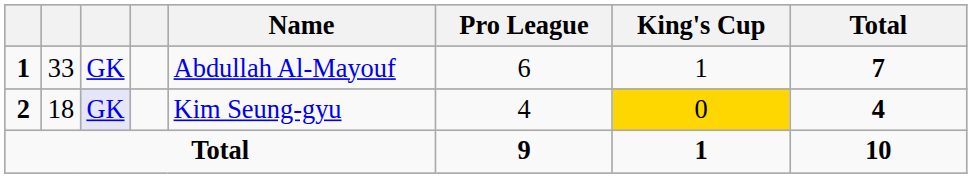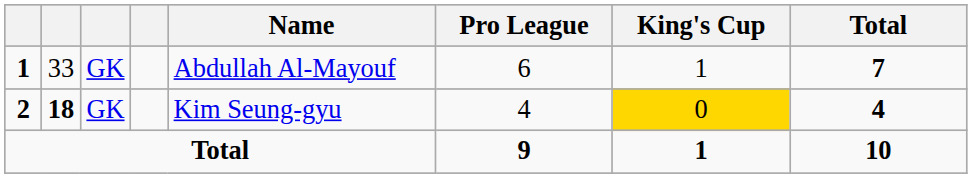2 | column 2: normal -> bold
2 | column 3: lavender background -> no background
